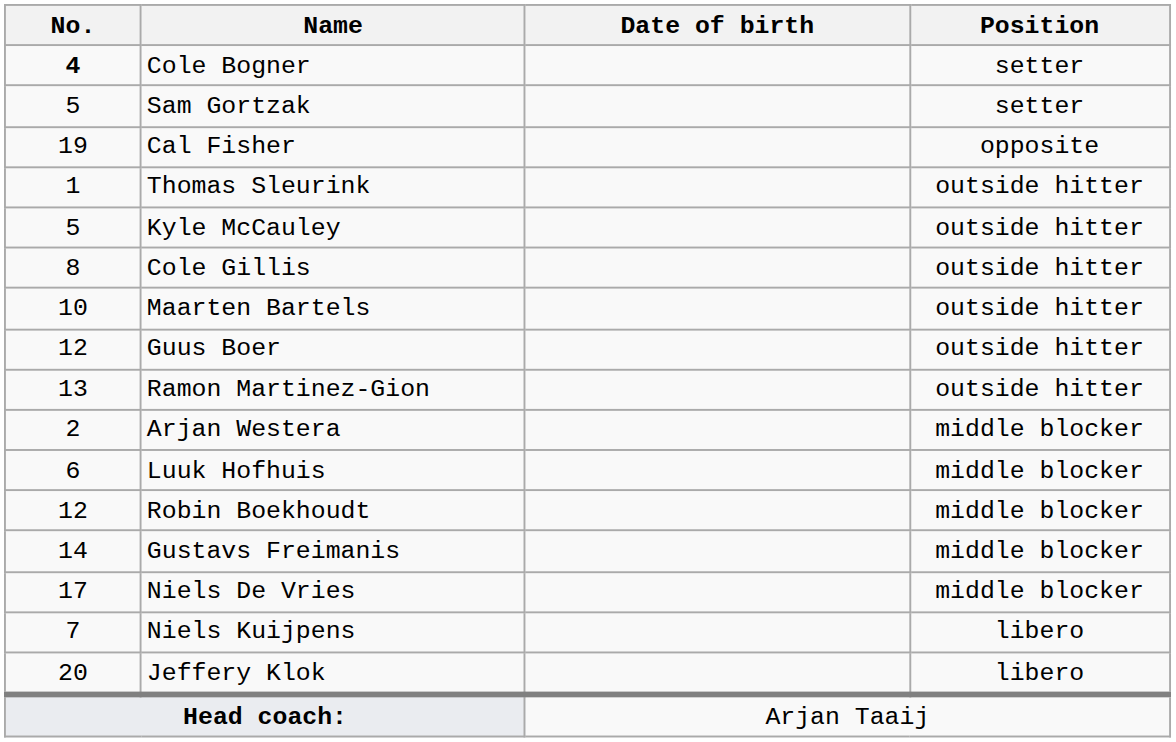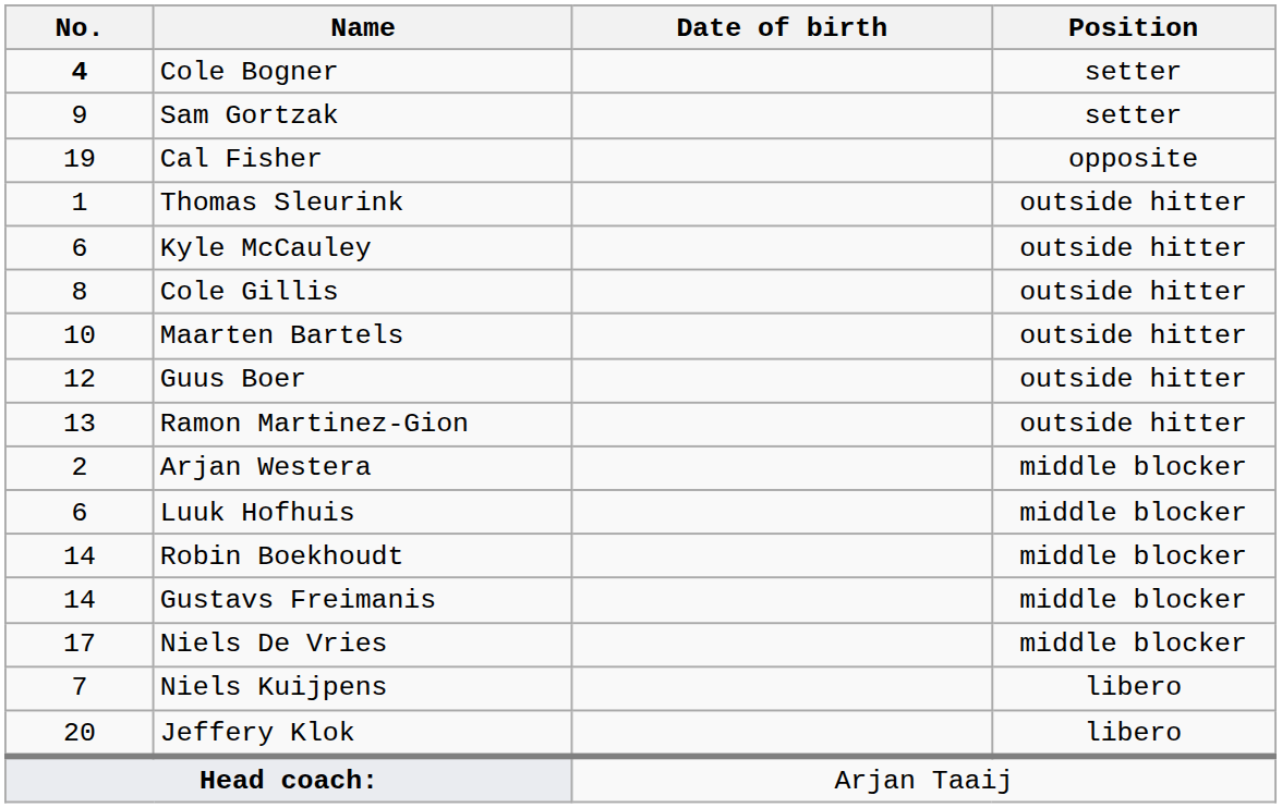Sam Gortzak | No.: 5 -> 9
Kyle McCauley | No.: 5 -> 6
Robin Boekhoudt | No.: 12 -> 14
